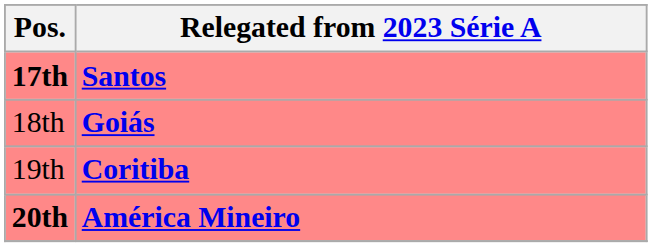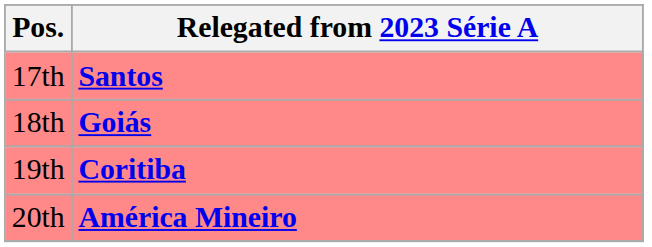17th | Pos.: bold -> normal
20th | Pos.: bold -> normal
